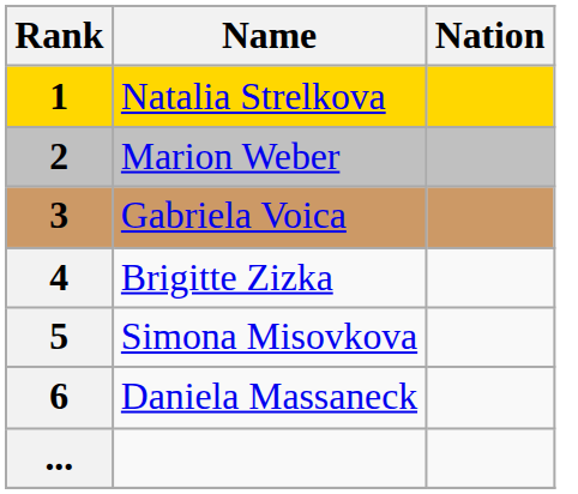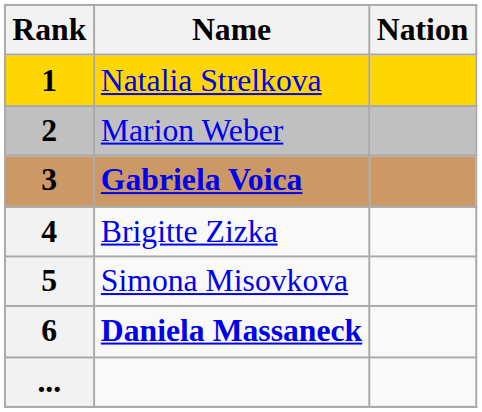Gabriela Voica | Name: normal -> bold
Daniela Massaneck | Name: normal -> bold
